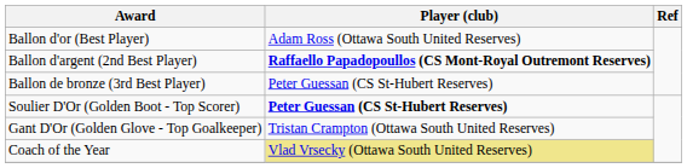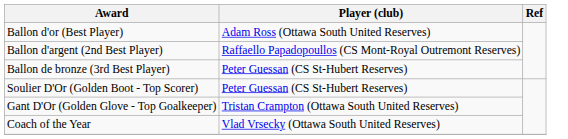Ballon d'argent (2nd Best Player) | Player (club): bold -> normal
Soulier D'Or (Golden Boot - Top Scorer) | Player (club): bold -> normal
Coach of the Year | Player (club): khaki background -> no background
